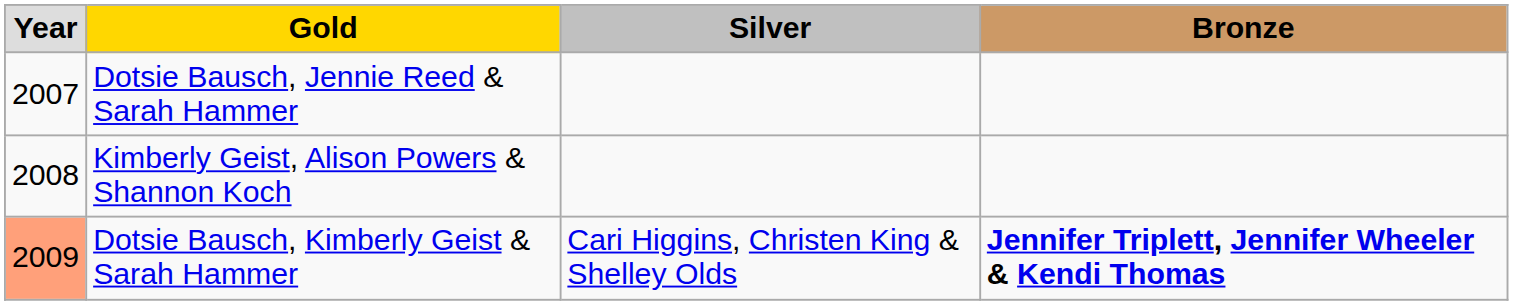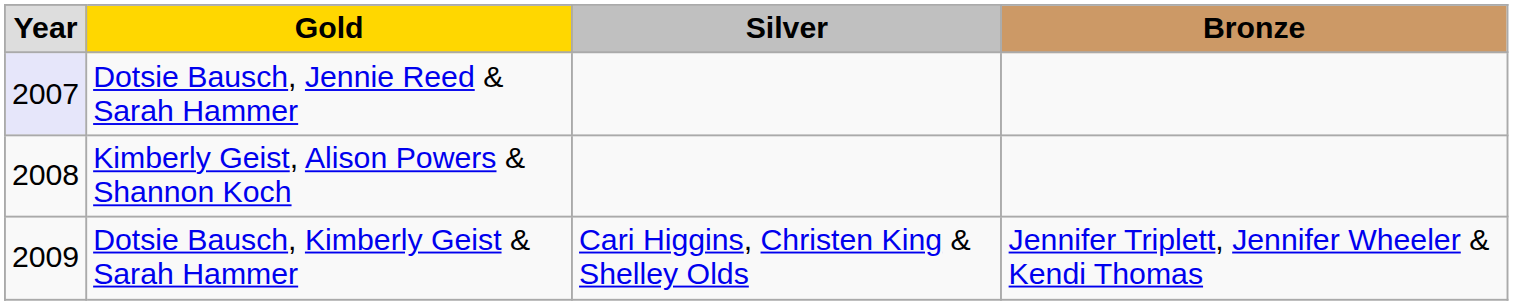Dotsie Bausch, Jennie Reed & Sarah Hammer | Year: no background -> lavender background
Dotsie Bausch, Kimberly Geist & Sarah Hammer | Year: lightsalmon background -> no background
Dotsie Bausch, Kimberly Geist & Sarah Hammer | Bronze: bold -> normal
